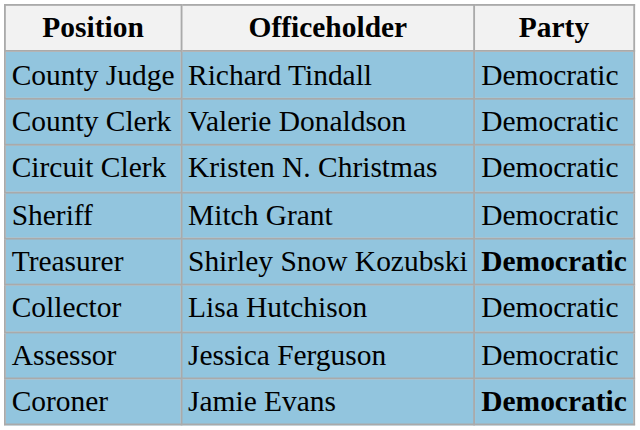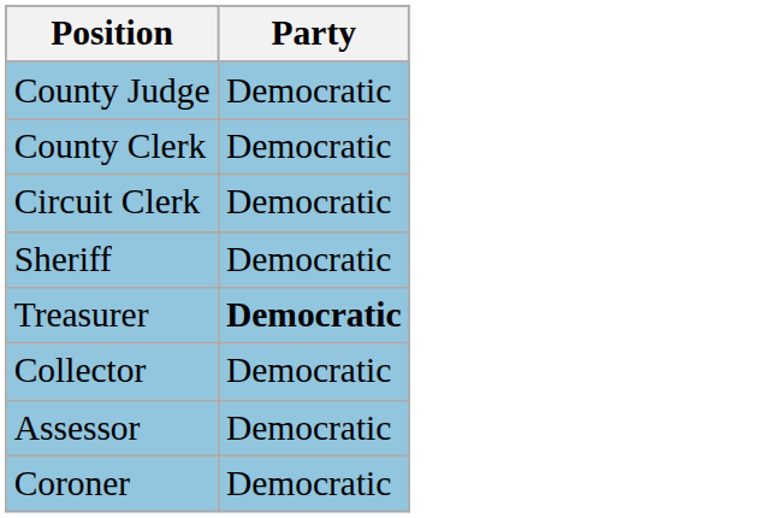- column: Officeholder | Richard Tindall | Valerie Donaldson | Kristen N. Christmas | Mitch Grant | Shirley Snow Kozubski | Lisa Hutchison | Jessica Ferguson | Jamie Evans
Coroner | Party: bold -> normal
